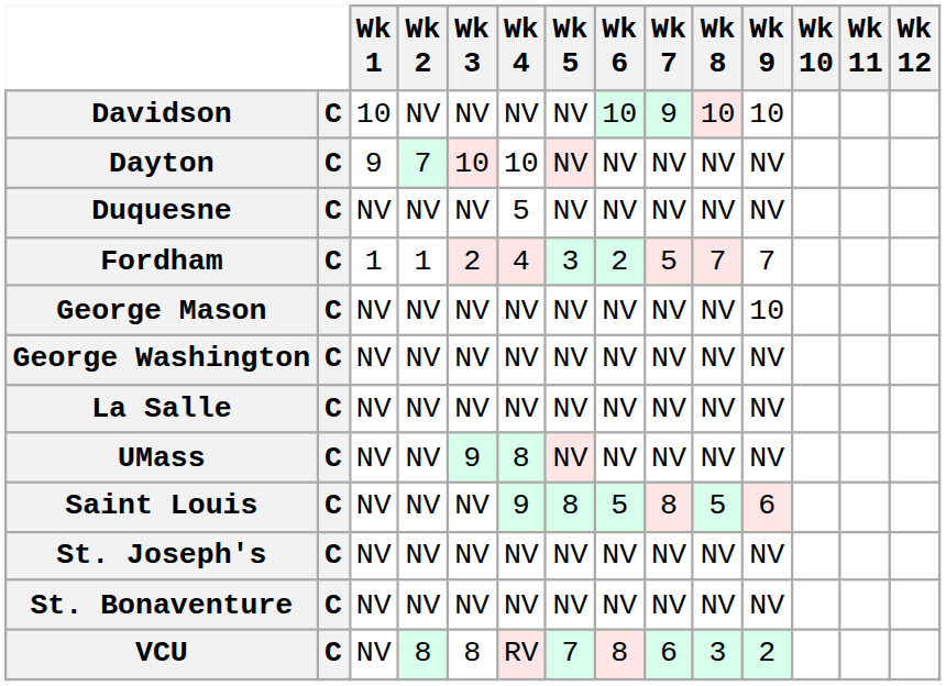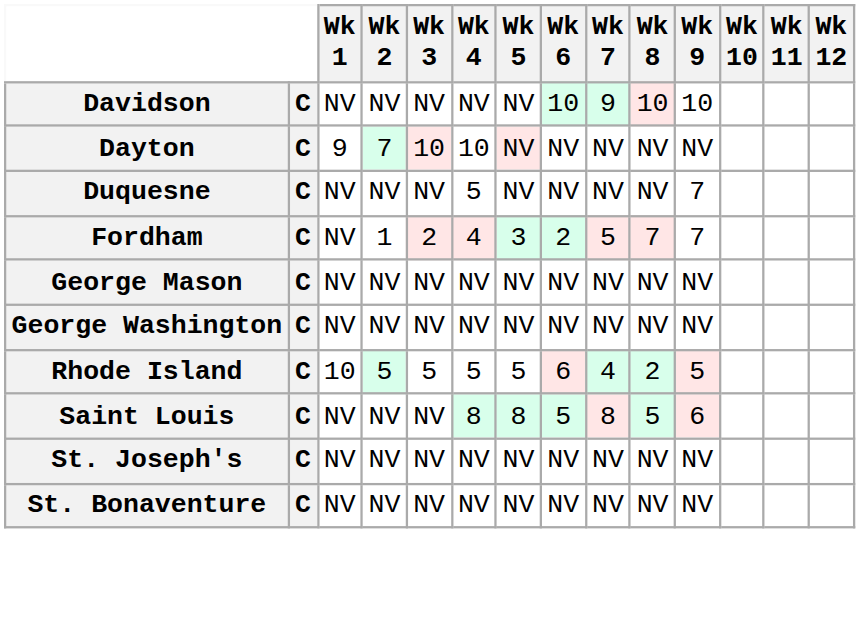Davidson | Wk 1: 10 -> NV
Duquesne | Wk 9: NV -> 7
Fordham | Wk 1: 1 -> NV
George Mason | Wk 9: 10 -> NV
- row: La Salle | C | NV | NV | NV | NV | NV | NV | NV | NV | NV
- row: UMass | C | NV | NV | 9 | 8 | NV | NV | NV | NV | NV
+ row: Rhode Island | C | 10 | 5 | 5 | 5 | 5 | 6 | 4 | 2 | 5
Saint Louis | Wk 4: 9 -> 8
- row: VCU | C | NV | 8 | 8 | RV | 7 | 8 | 6 | 3 | 2
